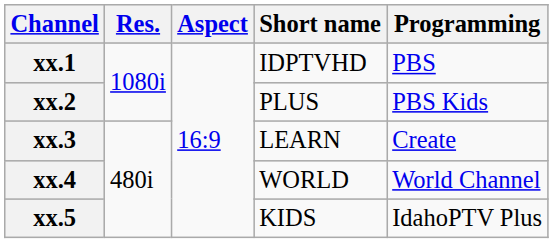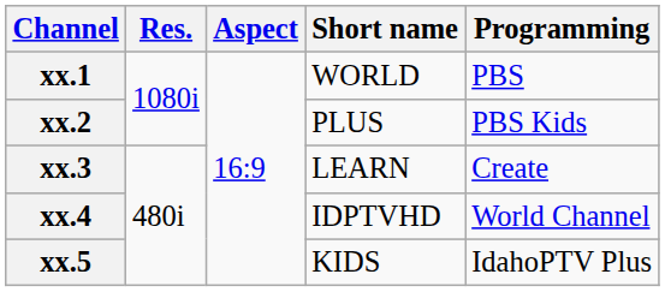xx.1 | Short name: IDPTVHD -> WORLD
xx.4 | Short name: WORLD -> IDPTVHD
